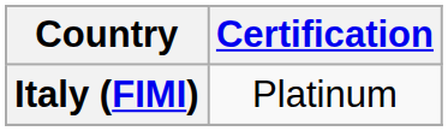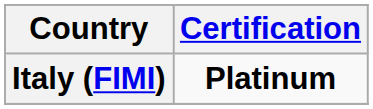Italy (FIMI) | Certification: normal -> bold
